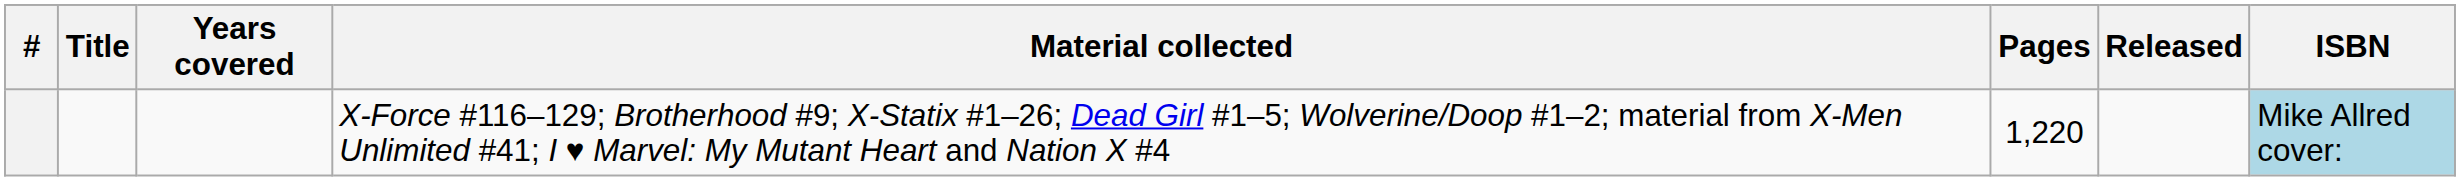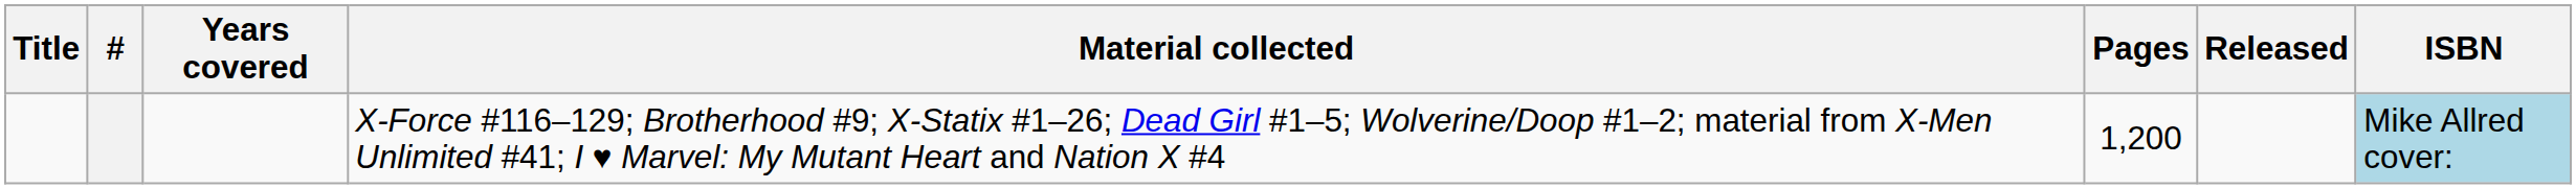columns swapped: # <-> Title
row 2 | Pages: 1,220 -> 1,200
